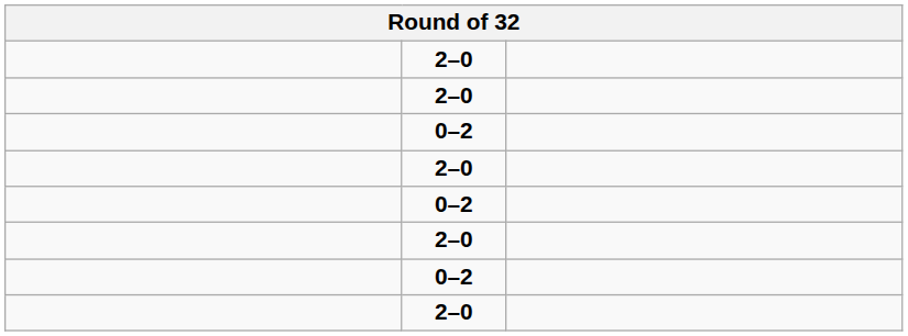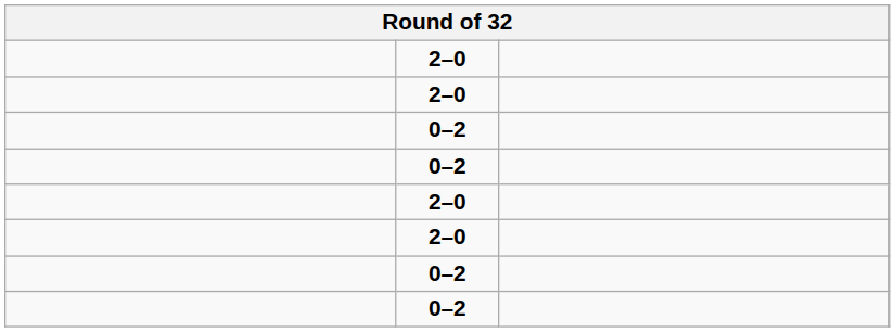row 5 | 2–0: 2–0 -> 0–2
row 6 | 2–0: 0–2 -> 2–0
row 9 | 2–0: 2–0 -> 0–2
